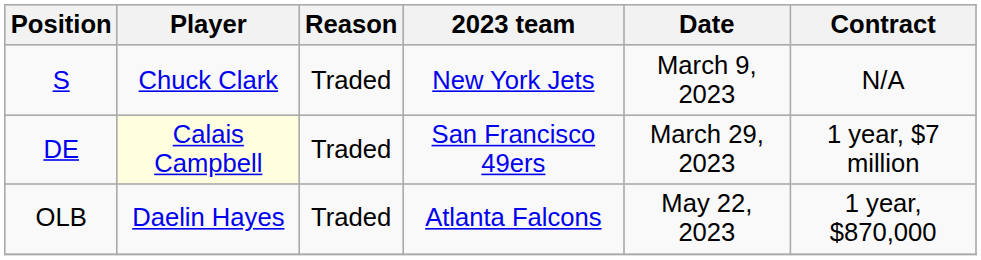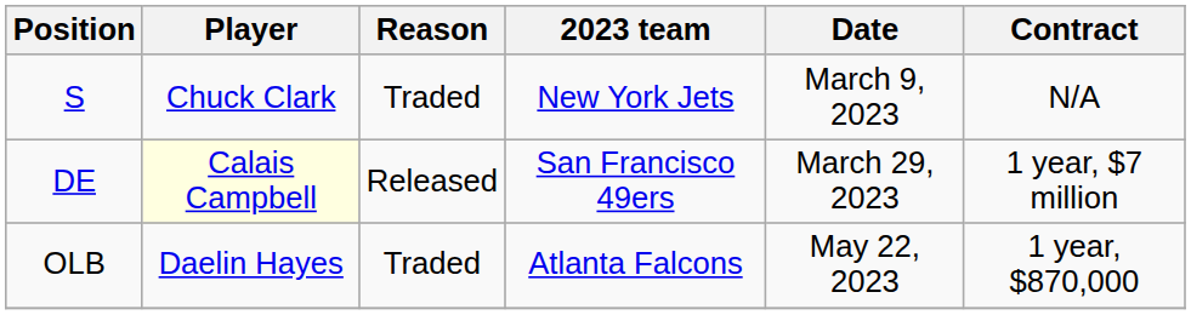DE | Reason: Traded -> Released
